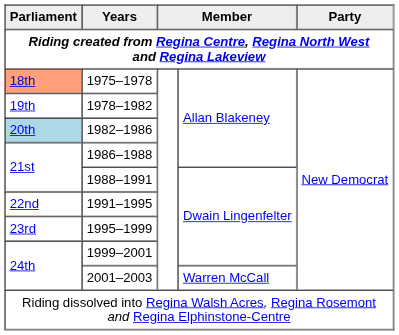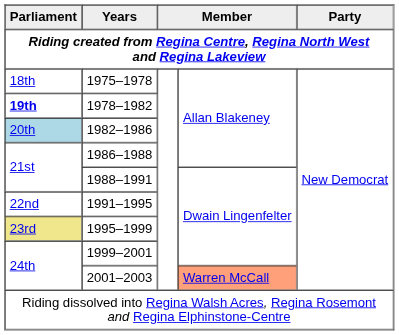1975–1978 | Parliament: lightsalmon background -> no background
1978–1982 | Parliament: normal -> bold
1995–1999 | Parliament: no background -> khaki background
2001–2003 | column 4: no background -> lightsalmon background
